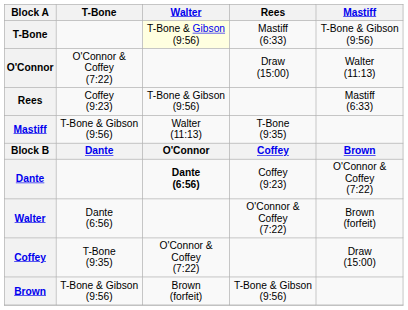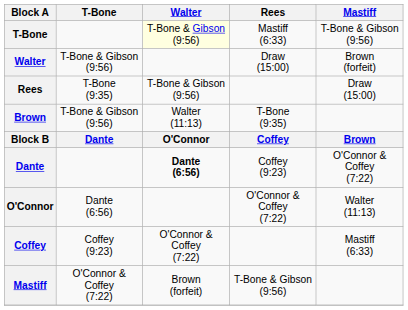row 3 | Block A: O'Connor -> Walter
row 3 | T-Bone: O'Connor & Coffey (7:22) -> T-Bone & Gibson (9:56)
row 3 | Mastiff: Walter (11:13) -> Brown (forfeit)
row 4 | T-Bone: Coffey (9:23) -> T-Bone (9:35)
row 4 | Mastiff: Mastiff (6:33) -> Draw (15:00)
row 5 | Block A: Mastiff -> Brown
row 8 | Block A: Walter -> O'Connor
row 8 | Mastiff: Brown (forfeit) -> Walter (11:13)
row 9 | T-Bone: T-Bone (9:35) -> Coffey (9:23)
row 9 | Mastiff: Draw (15:00) -> Mastiff (6:33)
row 10 | Block A: Brown -> Mastiff
row 10 | T-Bone: T-Bone & Gibson (9:56) -> O'Connor & Coffey (7:22)
